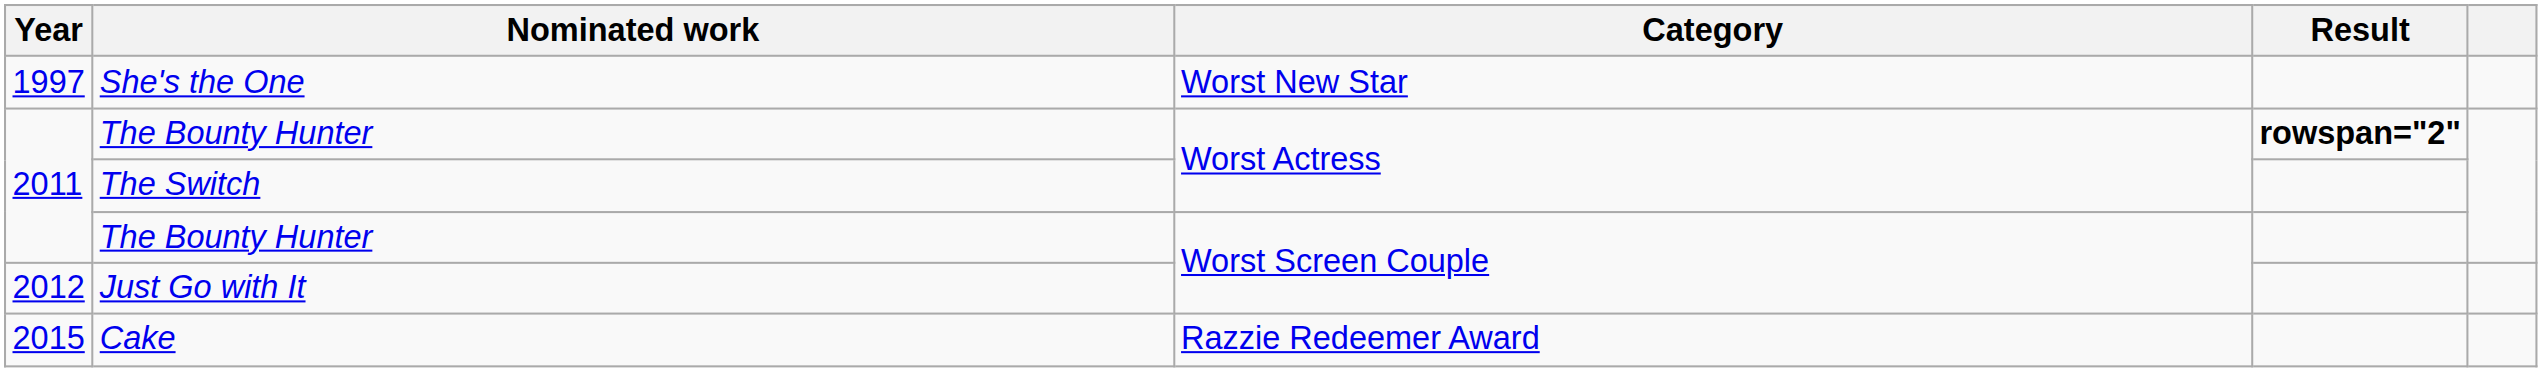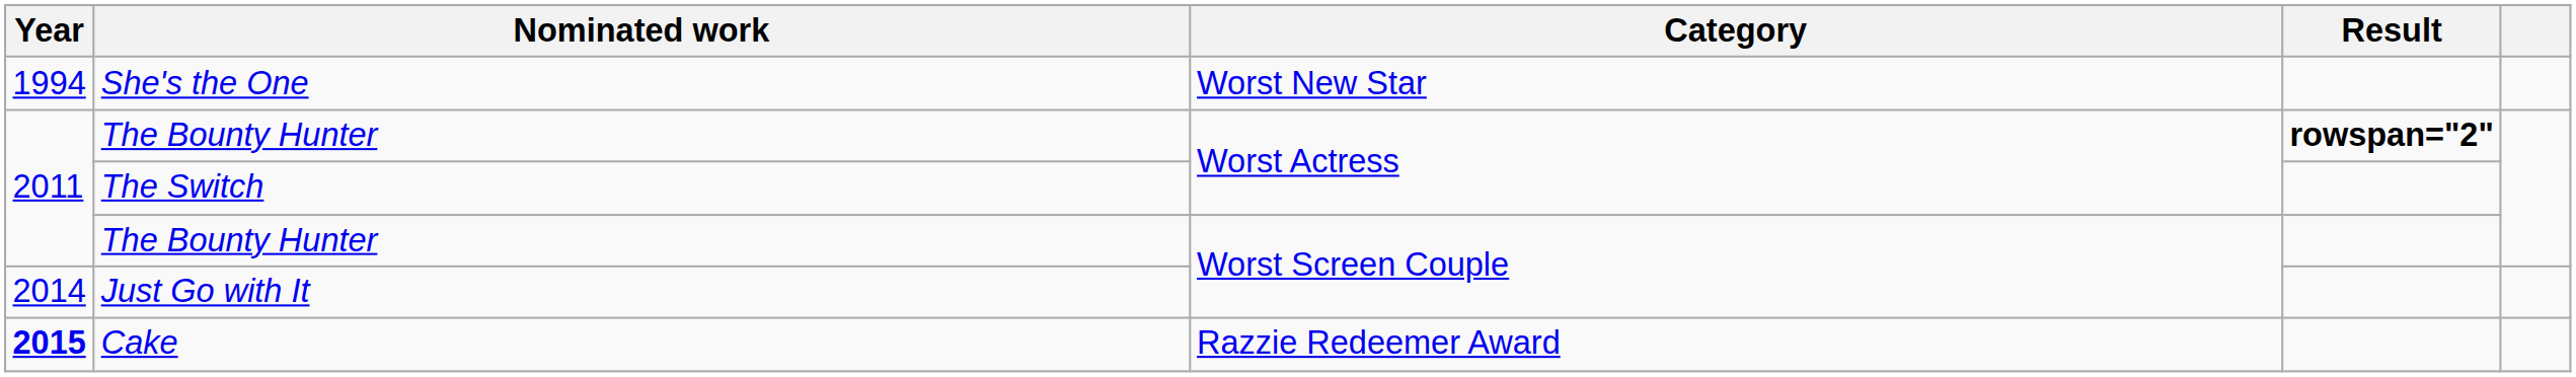She's the One | Year: 1997 -> 1994
Just Go with It | Year: 2012 -> 2014
Cake | Year: normal -> bold
